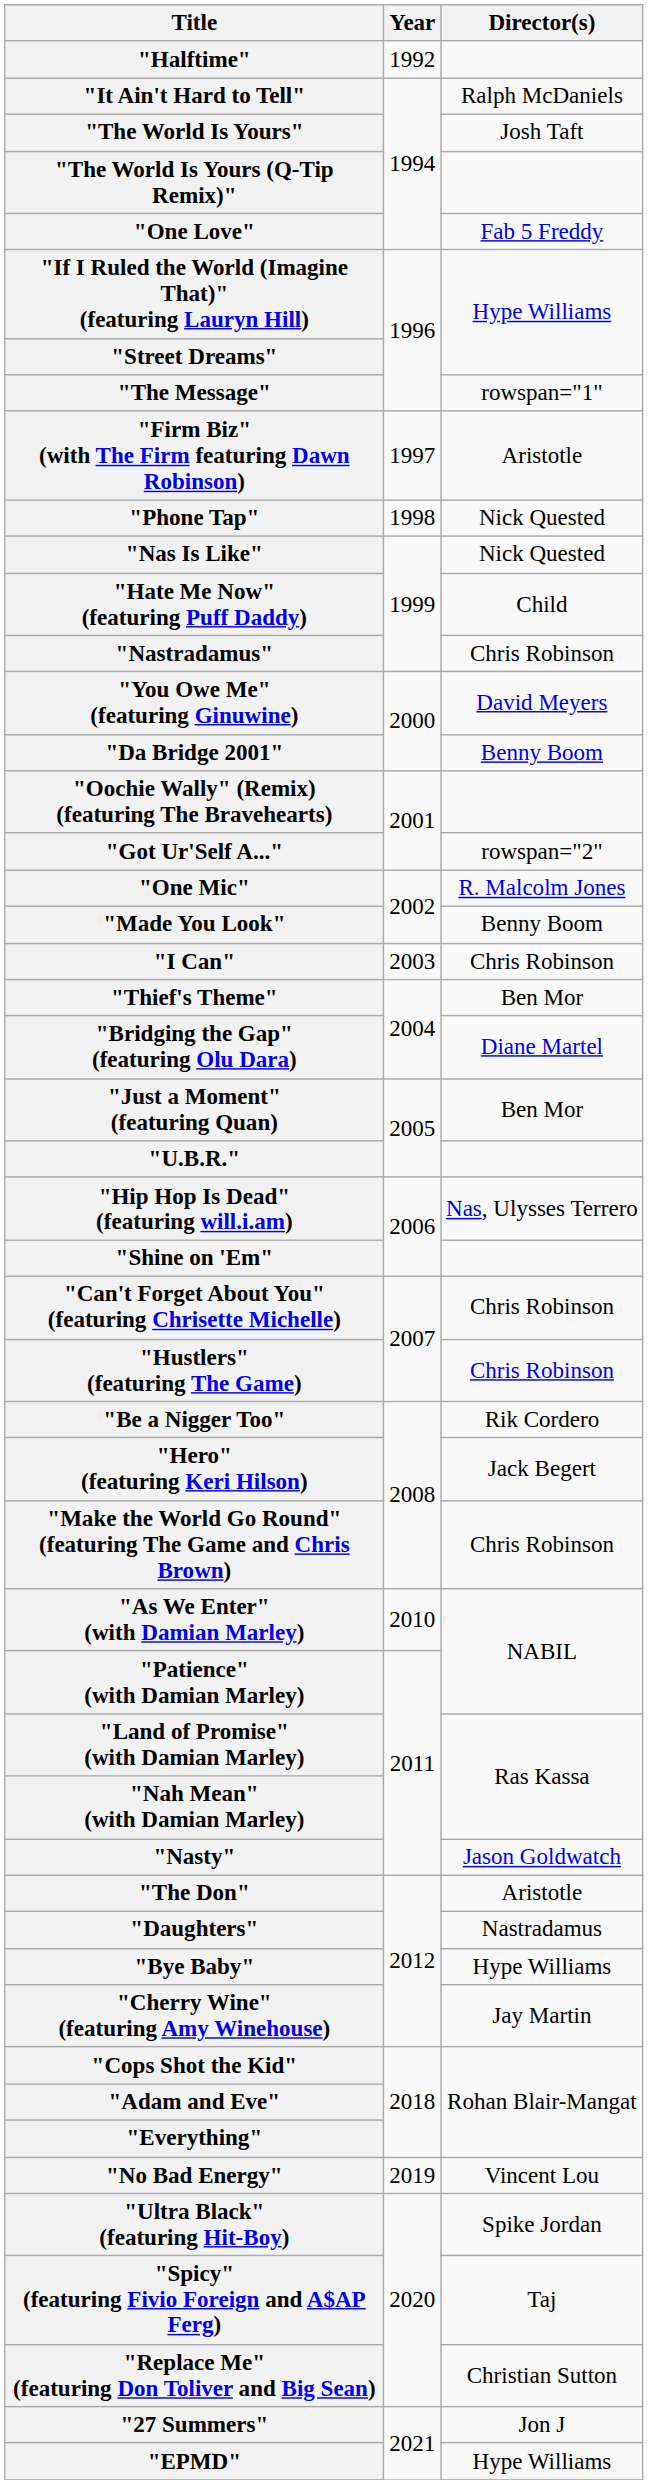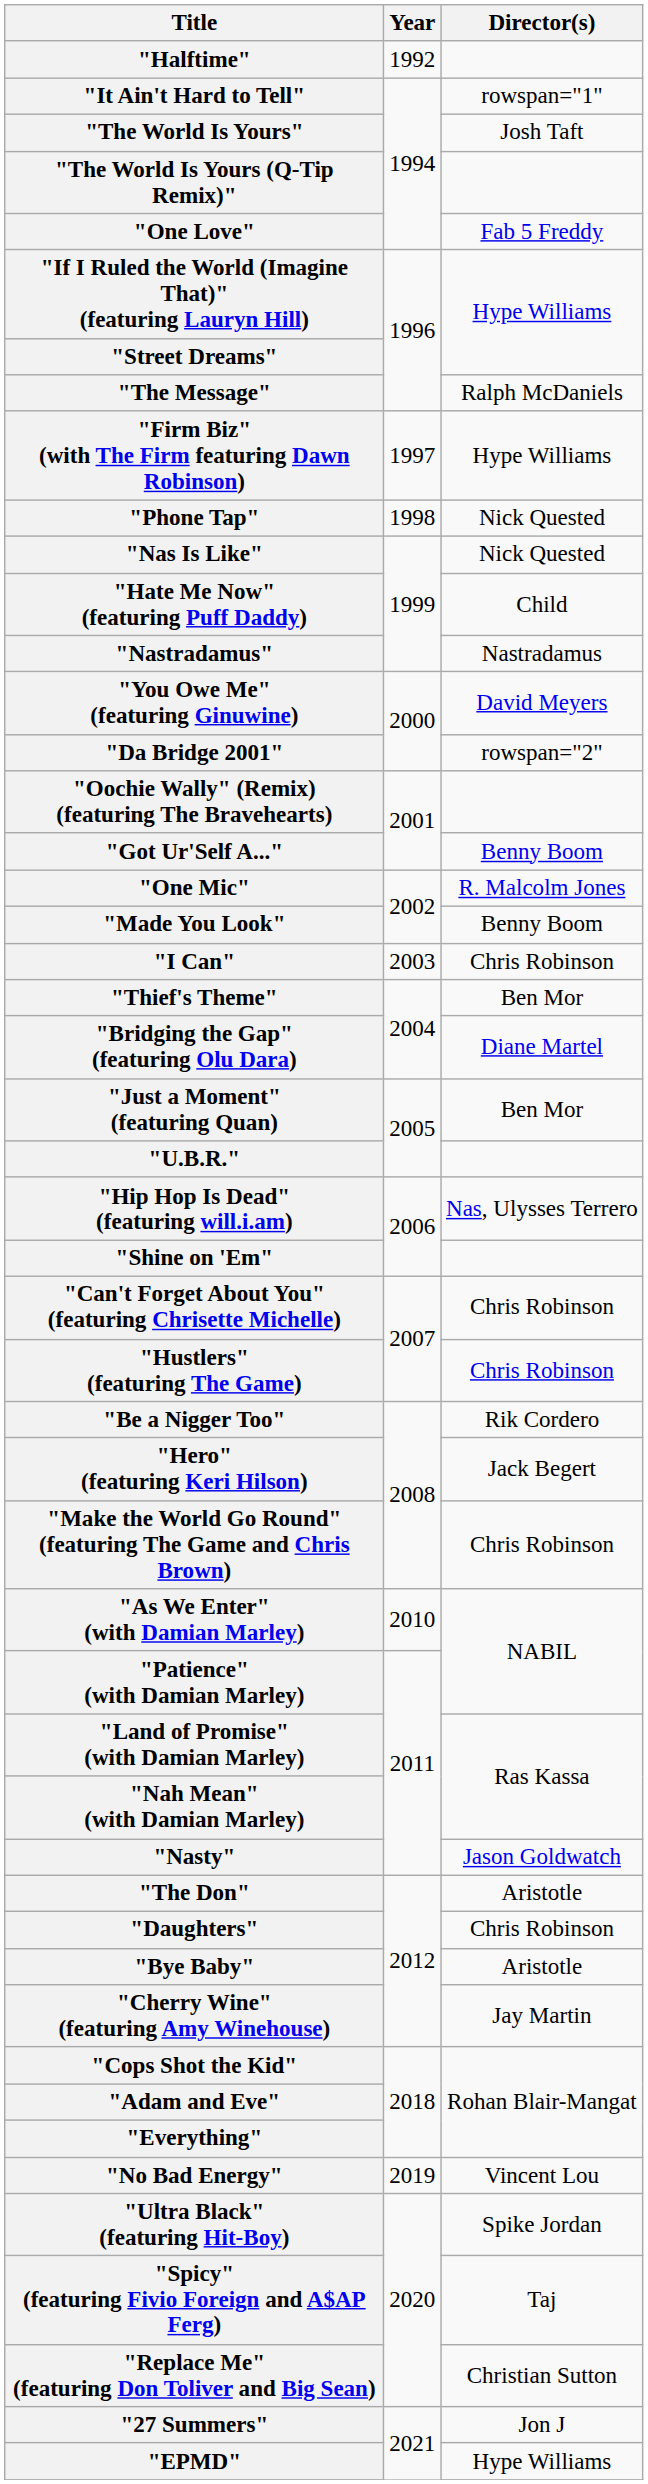"It Ain't Hard to Tell" | Director(s): Ralph McDaniels -> rowspan="1"
"The Message" | Director(s): rowspan="1" -> Ralph McDaniels
"Firm Biz" (with The Firm featuring Dawn Robinson) | Director(s): Aristotle -> Hype Williams
"Nastradamus" | Director(s): Chris Robinson -> Nastradamus
"Da Bridge 2001" | Director(s): Benny Boom -> rowspan="2"
"Got Ur'Self A..." | Director(s): rowspan="2" -> Benny Boom
"Daughters" | Director(s): Nastradamus -> Chris Robinson
"Bye Baby" | Director(s): Hype Williams -> Aristotle
